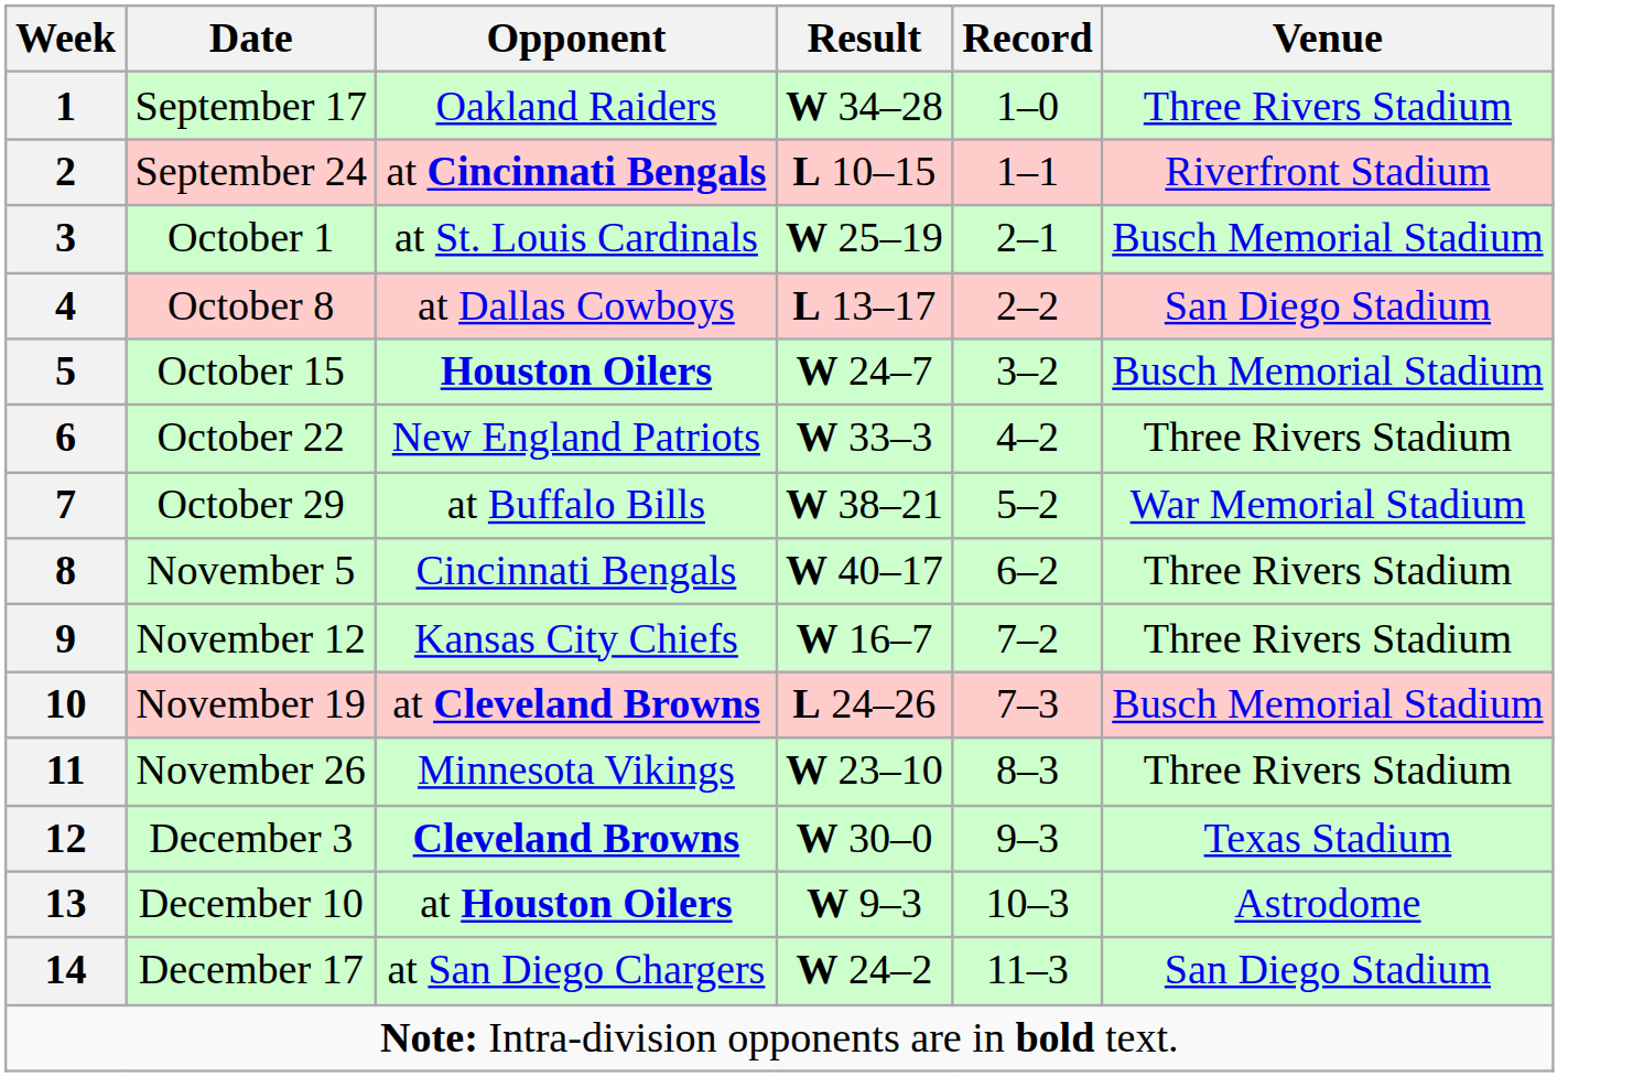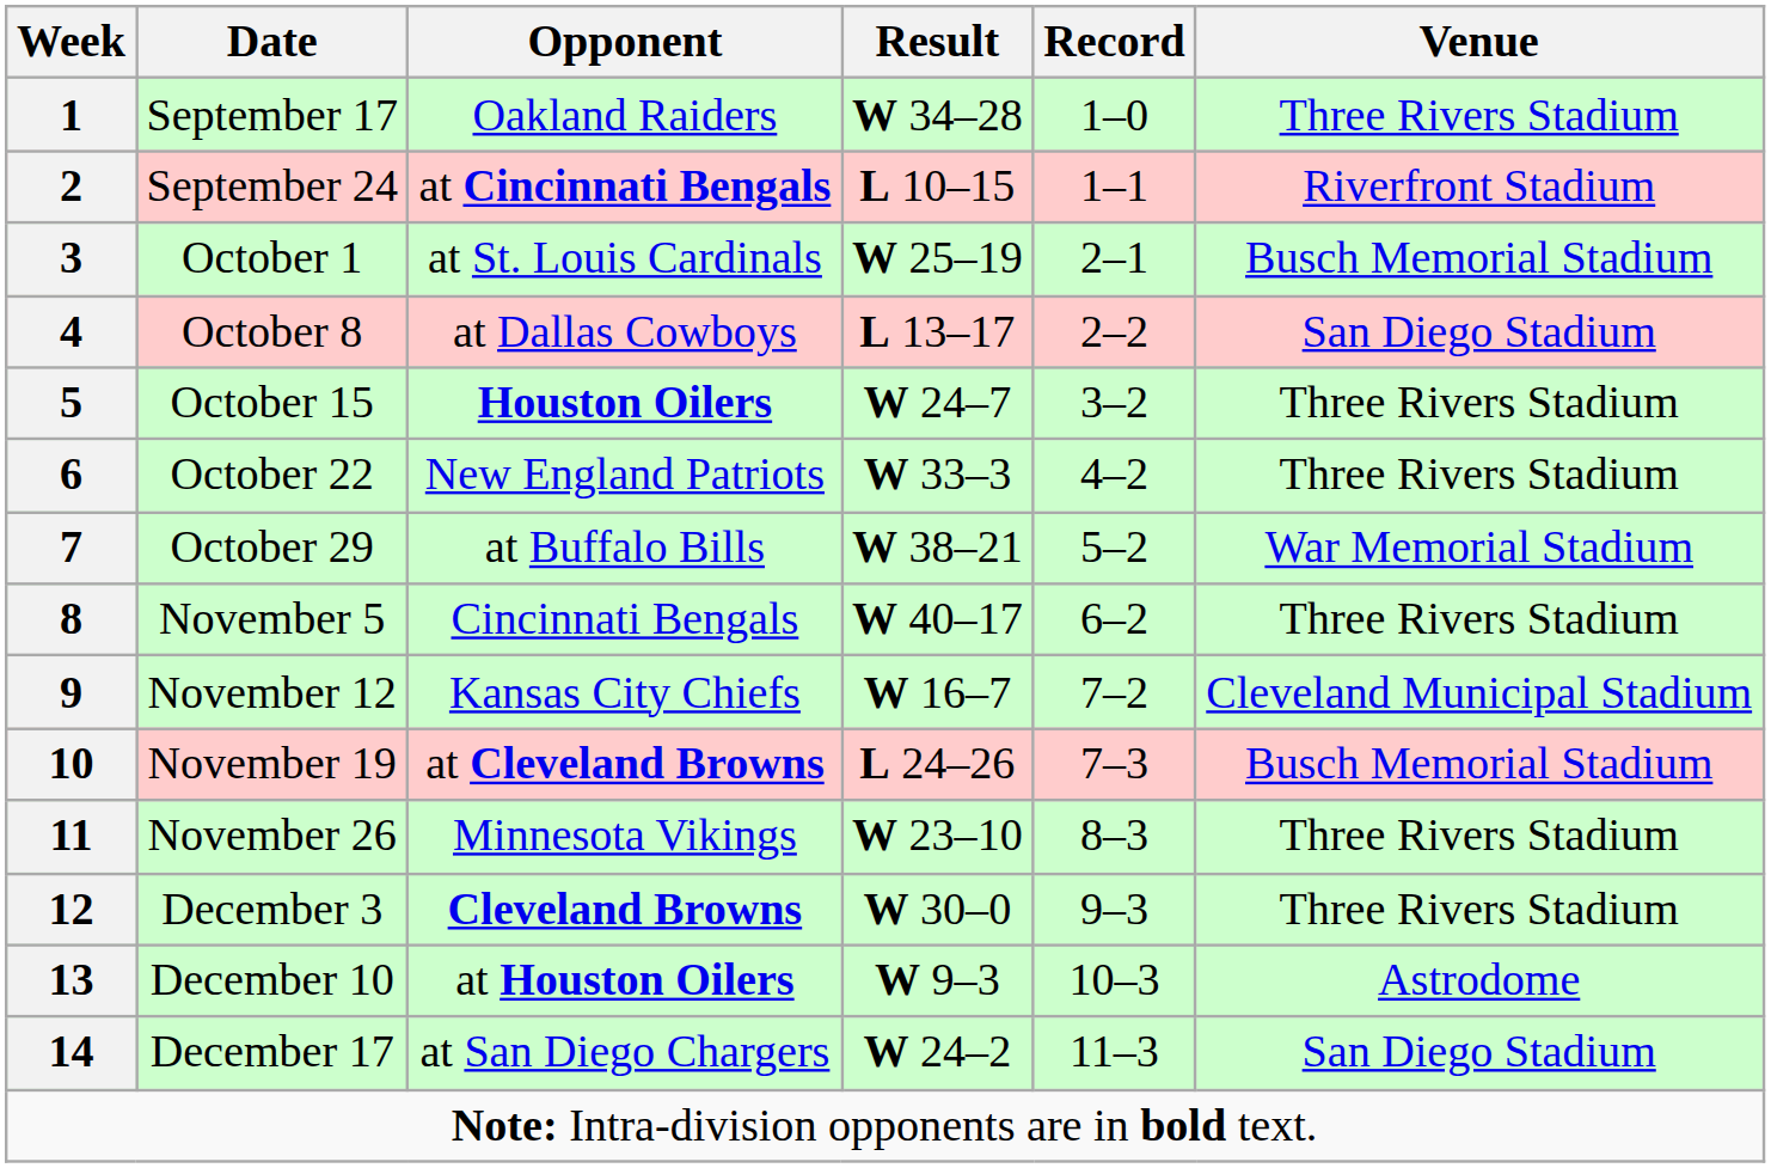5 | Venue: Busch Memorial Stadium -> Three Rivers Stadium
9 | Venue: Three Rivers Stadium -> Cleveland Municipal Stadium
12 | Venue: Texas Stadium -> Three Rivers Stadium
